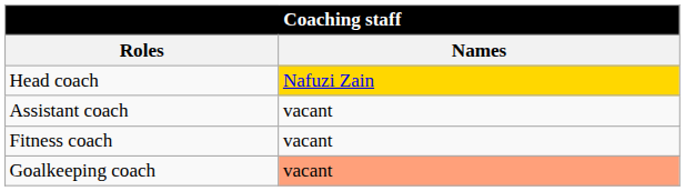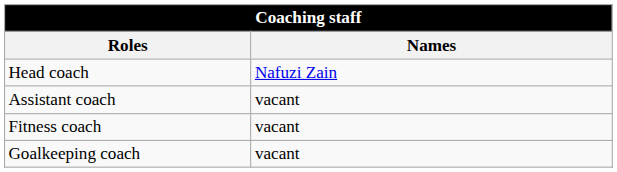Head coach | Names: gold background -> no background
Goalkeeping coach | Names: lightsalmon background -> no background
